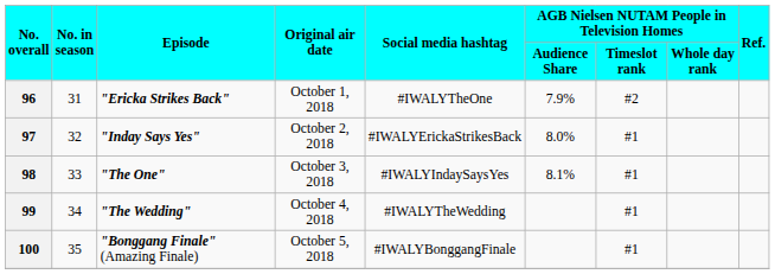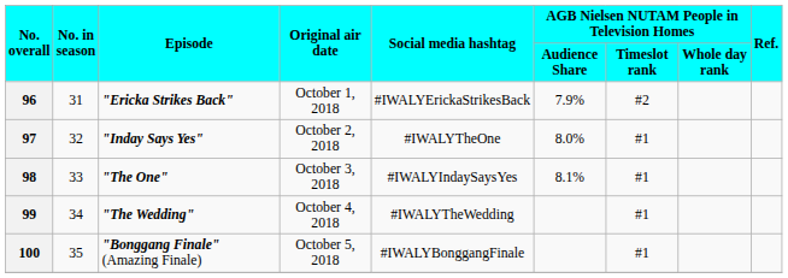96 | Social media hashtag: #IWALYTheOne -> #IWALYErickaStrikesBack
97 | Social media hashtag: #IWALYErickaStrikesBack -> #IWALYTheOne
